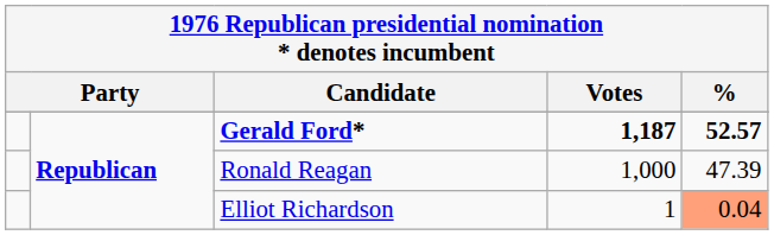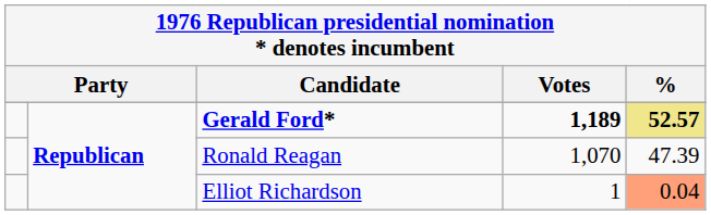Gerald Ford* | Votes: 1,187 -> 1,189
Gerald Ford* | %: no background -> khaki background
Ronald Reagan | Votes: 1,000 -> 1,070
